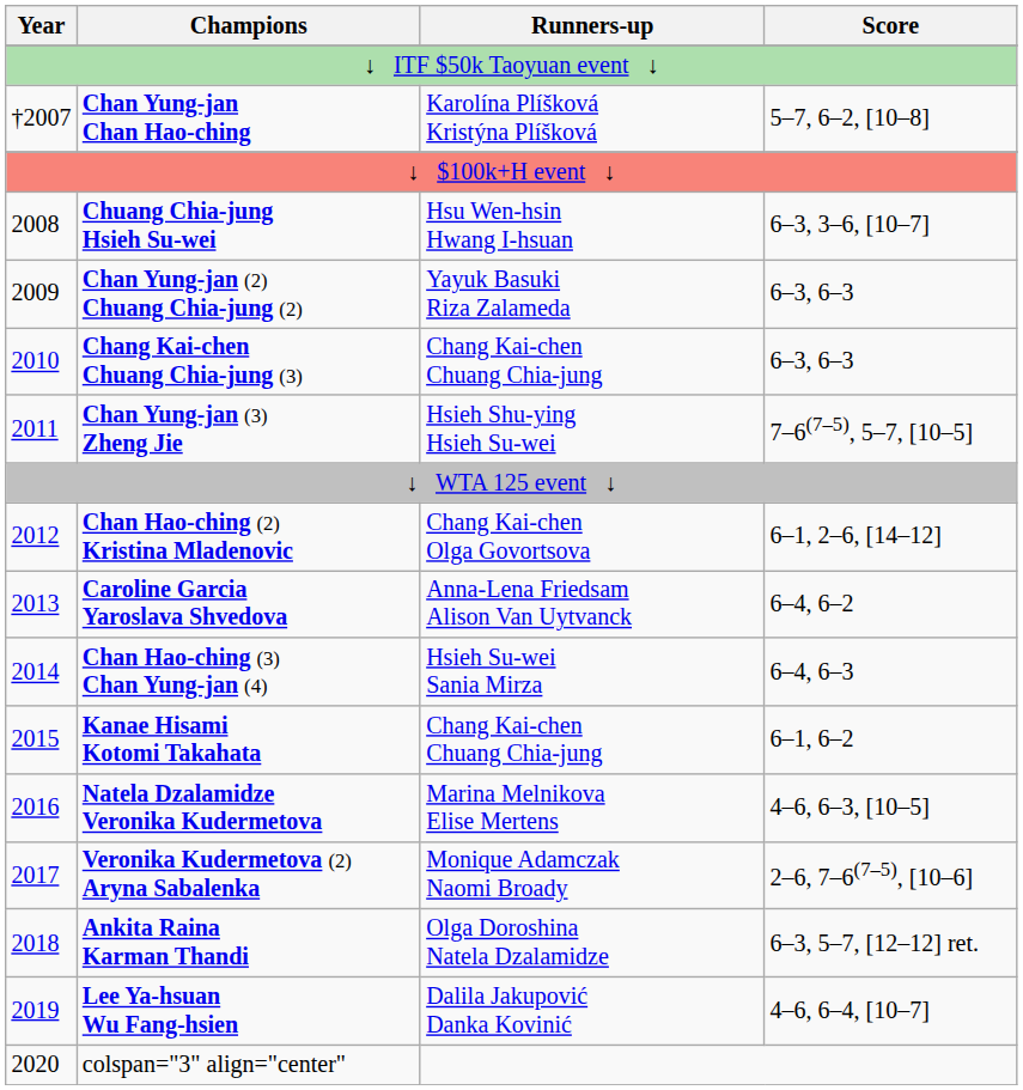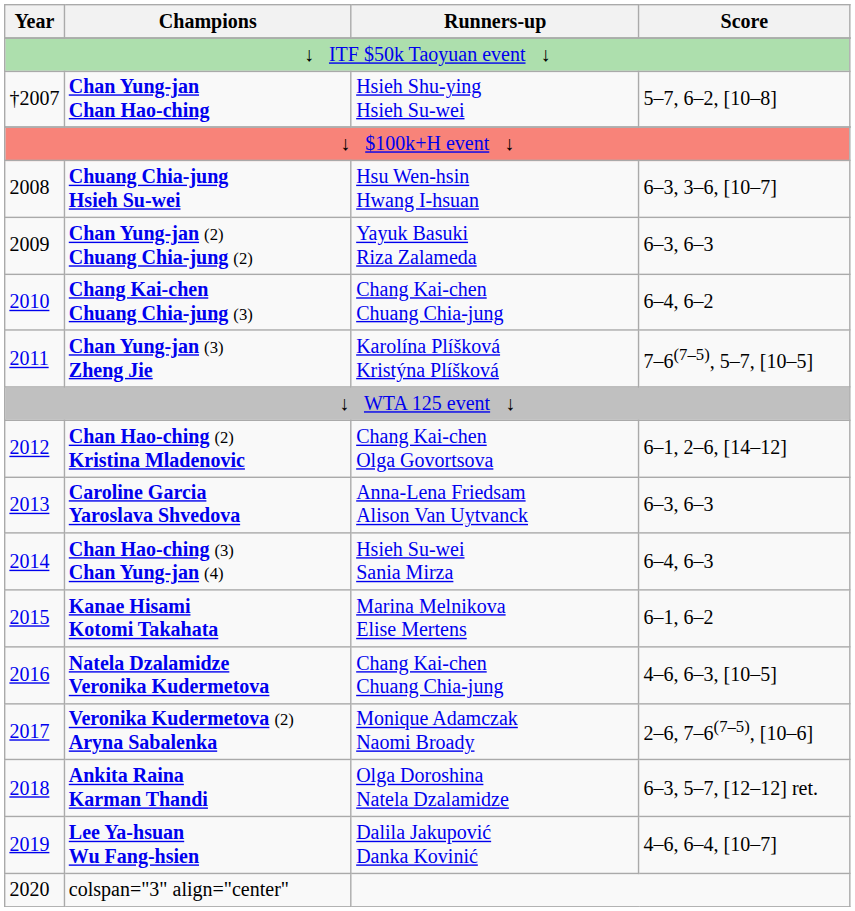Chan Yung-jan Chan Hao-ching | Runners-up: Karolína Plíšková Kristýna Plíšková -> Hsieh Shu-ying Hsieh Su-wei
Chang Kai-chen Chuang Chia-jung (3) | Score: 6–3, 6–3 -> 6–4, 6–2
Chan Yung-jan (3) Zheng Jie | Runners-up: Hsieh Shu-ying Hsieh Su-wei -> Karolína Plíšková Kristýna Plíšková
Caroline Garcia Yaroslava Shvedova | Score: 6–4, 6–2 -> 6–3, 6–3
Kanae Hisami Kotomi Takahata | Runners-up: Chang Kai-chen Chuang Chia-jung -> Marina Melnikova Elise Mertens
Natela Dzalamidze Veronika Kudermetova | Runners-up: Marina Melnikova Elise Mertens -> Chang Kai-chen Chuang Chia-jung
